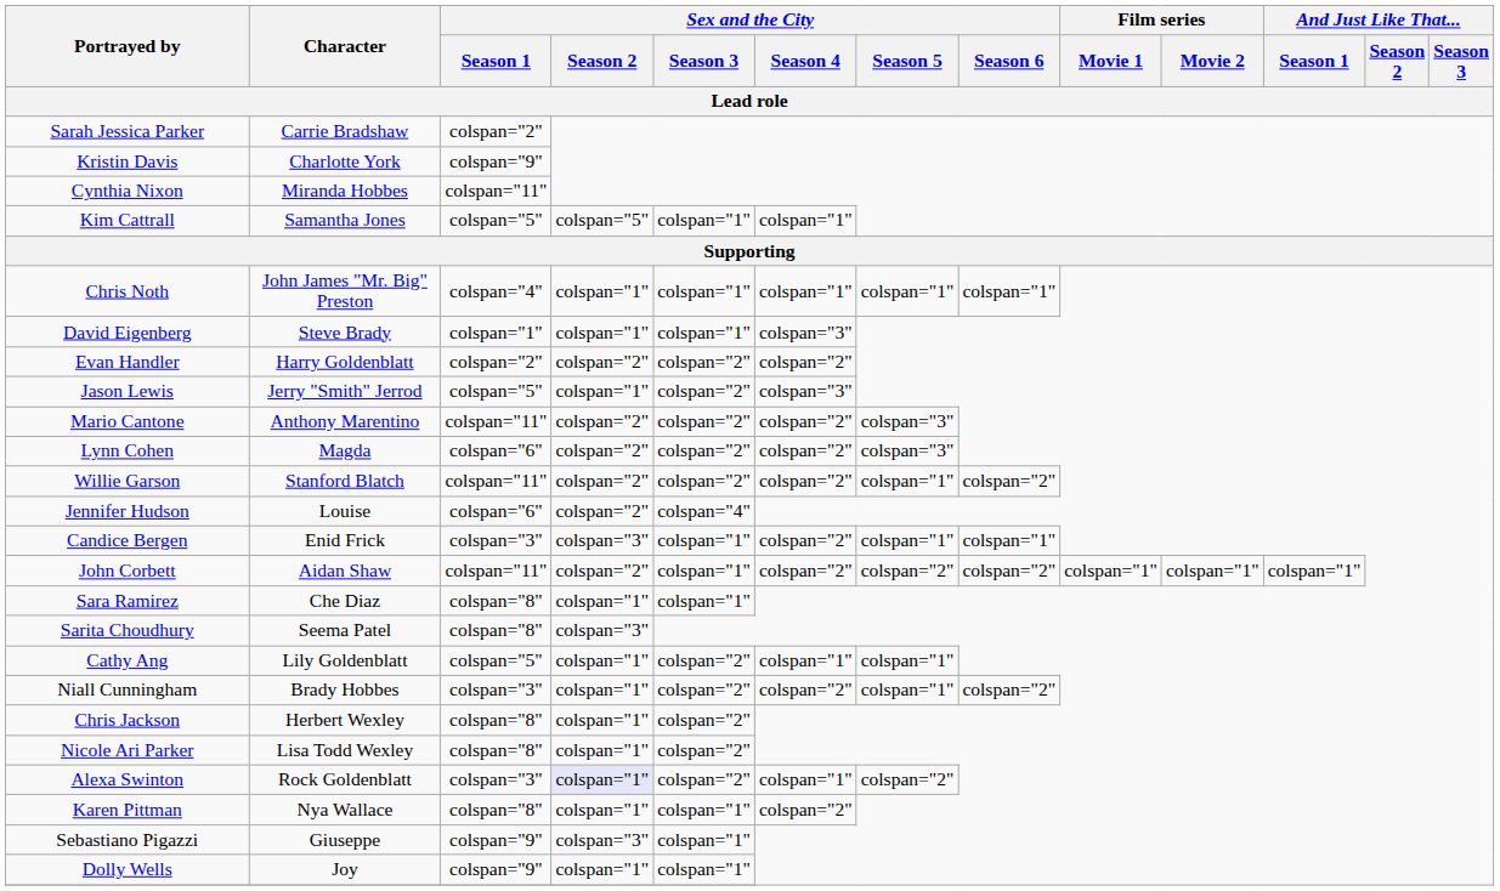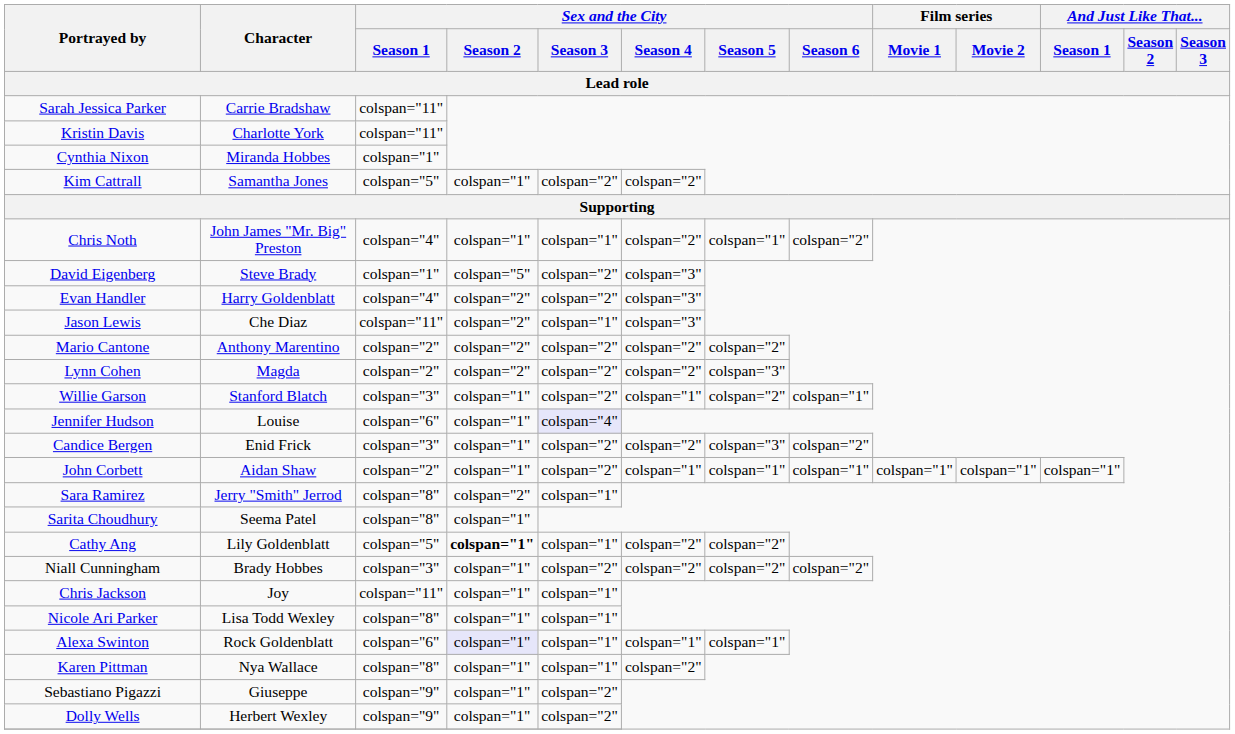Sarah Jessica Parker | Sex and the City / Season 1: colspan="2" -> colspan="11"
Kristin Davis | Sex and the City / Season 1: colspan="9" -> colspan="11"
Cynthia Nixon | Sex and the City / Season 1: colspan="11" -> colspan="1"
Kim Cattrall | Sex and the City / Season 2: colspan="5" -> colspan="1"
Kim Cattrall | Sex and the City / Season 3: colspan="1" -> colspan="2"
Kim Cattrall | Sex and the City / Season 4: colspan="1" -> colspan="2"
Chris Noth | Sex and the City / Season 4: colspan="1" -> colspan="2"
Chris Noth | Sex and the City / Season 6: colspan="1" -> colspan="2"
David Eigenberg | Sex and the City / Season 2: colspan="1" -> colspan="5"
David Eigenberg | Sex and the City / Season 3: colspan="1" -> colspan="2"
Evan Handler | Sex and the City / Season 1: colspan="2" -> colspan="4"
Evan Handler | Sex and the City / Season 4: colspan="2" -> colspan="3"
Jason Lewis | Character: Jerry "Smith" Jerrod -> Che Diaz
Jason Lewis | Sex and the City / Season 1: colspan="5" -> colspan="11"
Jason Lewis | Sex and the City / Season 2: colspan="1" -> colspan="2"
Jason Lewis | Sex and the City / Season 3: colspan="2" -> colspan="1"
Mario Cantone | Sex and the City / Season 1: colspan="11" -> colspan="2"
Mario Cantone | Sex and the City / Season 5: colspan="3" -> colspan="2"
Lynn Cohen | Sex and the City / Season 1: colspan="6" -> colspan="2"
Willie Garson | Sex and the City / Season 1: colspan="11" -> colspan="3"
Willie Garson | Sex and the City / Season 2: colspan="2" -> colspan="1"
Willie Garson | Sex and the City / Season 4: colspan="2" -> colspan="1"
Willie Garson | Sex and the City / Season 5: colspan="1" -> colspan="2"
Willie Garson | Sex and the City / Season 6: colspan="2" -> colspan="1"
Jennifer Hudson | Sex and the City / Season 2: colspan="2" -> colspan="1"
Jennifer Hudson | Sex and the City / Season 3: no background -> lavender background
Candice Bergen | Sex and the City / Season 2: colspan="3" -> colspan="1"
Candice Bergen | Sex and the City / Season 3: colspan="1" -> colspan="2"
Candice Bergen | Sex and the City / Season 5: colspan="1" -> colspan="3"
Candice Bergen | Sex and the City / Season 6: colspan="1" -> colspan="2"
John Corbett | Sex and the City / Season 1: colspan="11" -> colspan="2"
John Corbett | Sex and the City / Season 2: colspan="2" -> colspan="1"
John Corbett | Sex and the City / Season 3: colspan="1" -> colspan="2"
John Corbett | Sex and the City / Season 4: colspan="2" -> colspan="1"
John Corbett | Sex and the City / Season 5: colspan="2" -> colspan="1"
John Corbett | Sex and the City / Season 6: colspan="2" -> colspan="1"
Sara Ramirez | Character: Che Diaz -> Jerry "Smith" Jerrod
Sara Ramirez | Sex and the City / Season 2: colspan="1" -> colspan="2"
Sarita Choudhury | Sex and the City / Season 2: colspan="3" -> colspan="1"
Cathy Ang | Sex and the City / Season 2: normal -> bold
Cathy Ang | Sex and the City / Season 3: colspan="2" -> colspan="1"
Cathy Ang | Sex and the City / Season 4: colspan="1" -> colspan="2"
Cathy Ang | Sex and the City / Season 5: colspan="1" -> colspan="2"
Niall Cunningham | Sex and the City / Season 5: colspan="1" -> colspan="2"
Chris Jackson | Character: Herbert Wexley -> Joy
Chris Jackson | Sex and the City / Season 1: colspan="8" -> colspan="11"
Chris Jackson | Sex and the City / Season 3: colspan="2" -> colspan="1"
Nicole Ari Parker | Sex and the City / Season 3: colspan="2" -> colspan="1"
Alexa Swinton | Sex and the City / Season 1: colspan="3" -> colspan="6"
Alexa Swinton | Sex and the City / Season 3: colspan="2" -> colspan="1"
Alexa Swinton | Sex and the City / Season 5: colspan="2" -> colspan="1"
Sebastiano Pigazzi | Sex and the City / Season 2: colspan="3" -> colspan="1"
Sebastiano Pigazzi | Sex and the City / Season 3: colspan="1" -> colspan="2"
Dolly Wells | Character: Joy -> Herbert Wexley
Dolly Wells | Sex and the City / Season 3: colspan="1" -> colspan="2"
